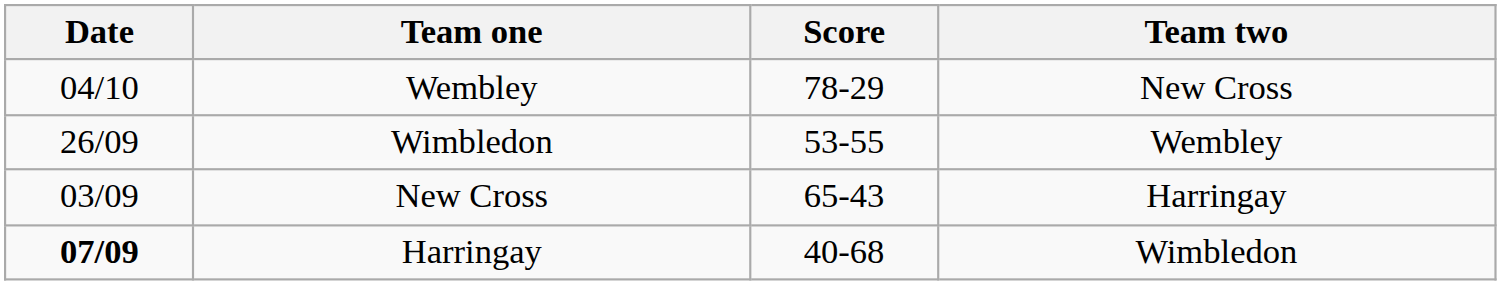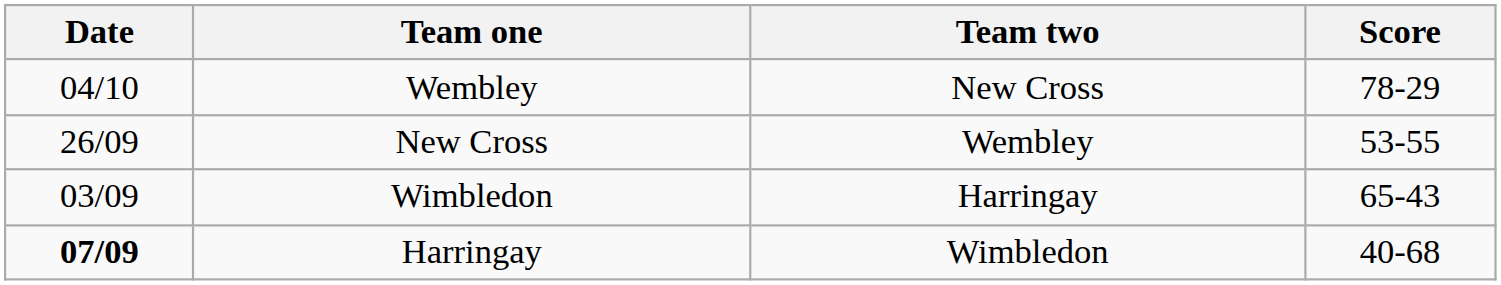columns swapped: Score <-> Team two
row 3 | Team one: Wimbledon -> New Cross
row 4 | Team one: New Cross -> Wimbledon
